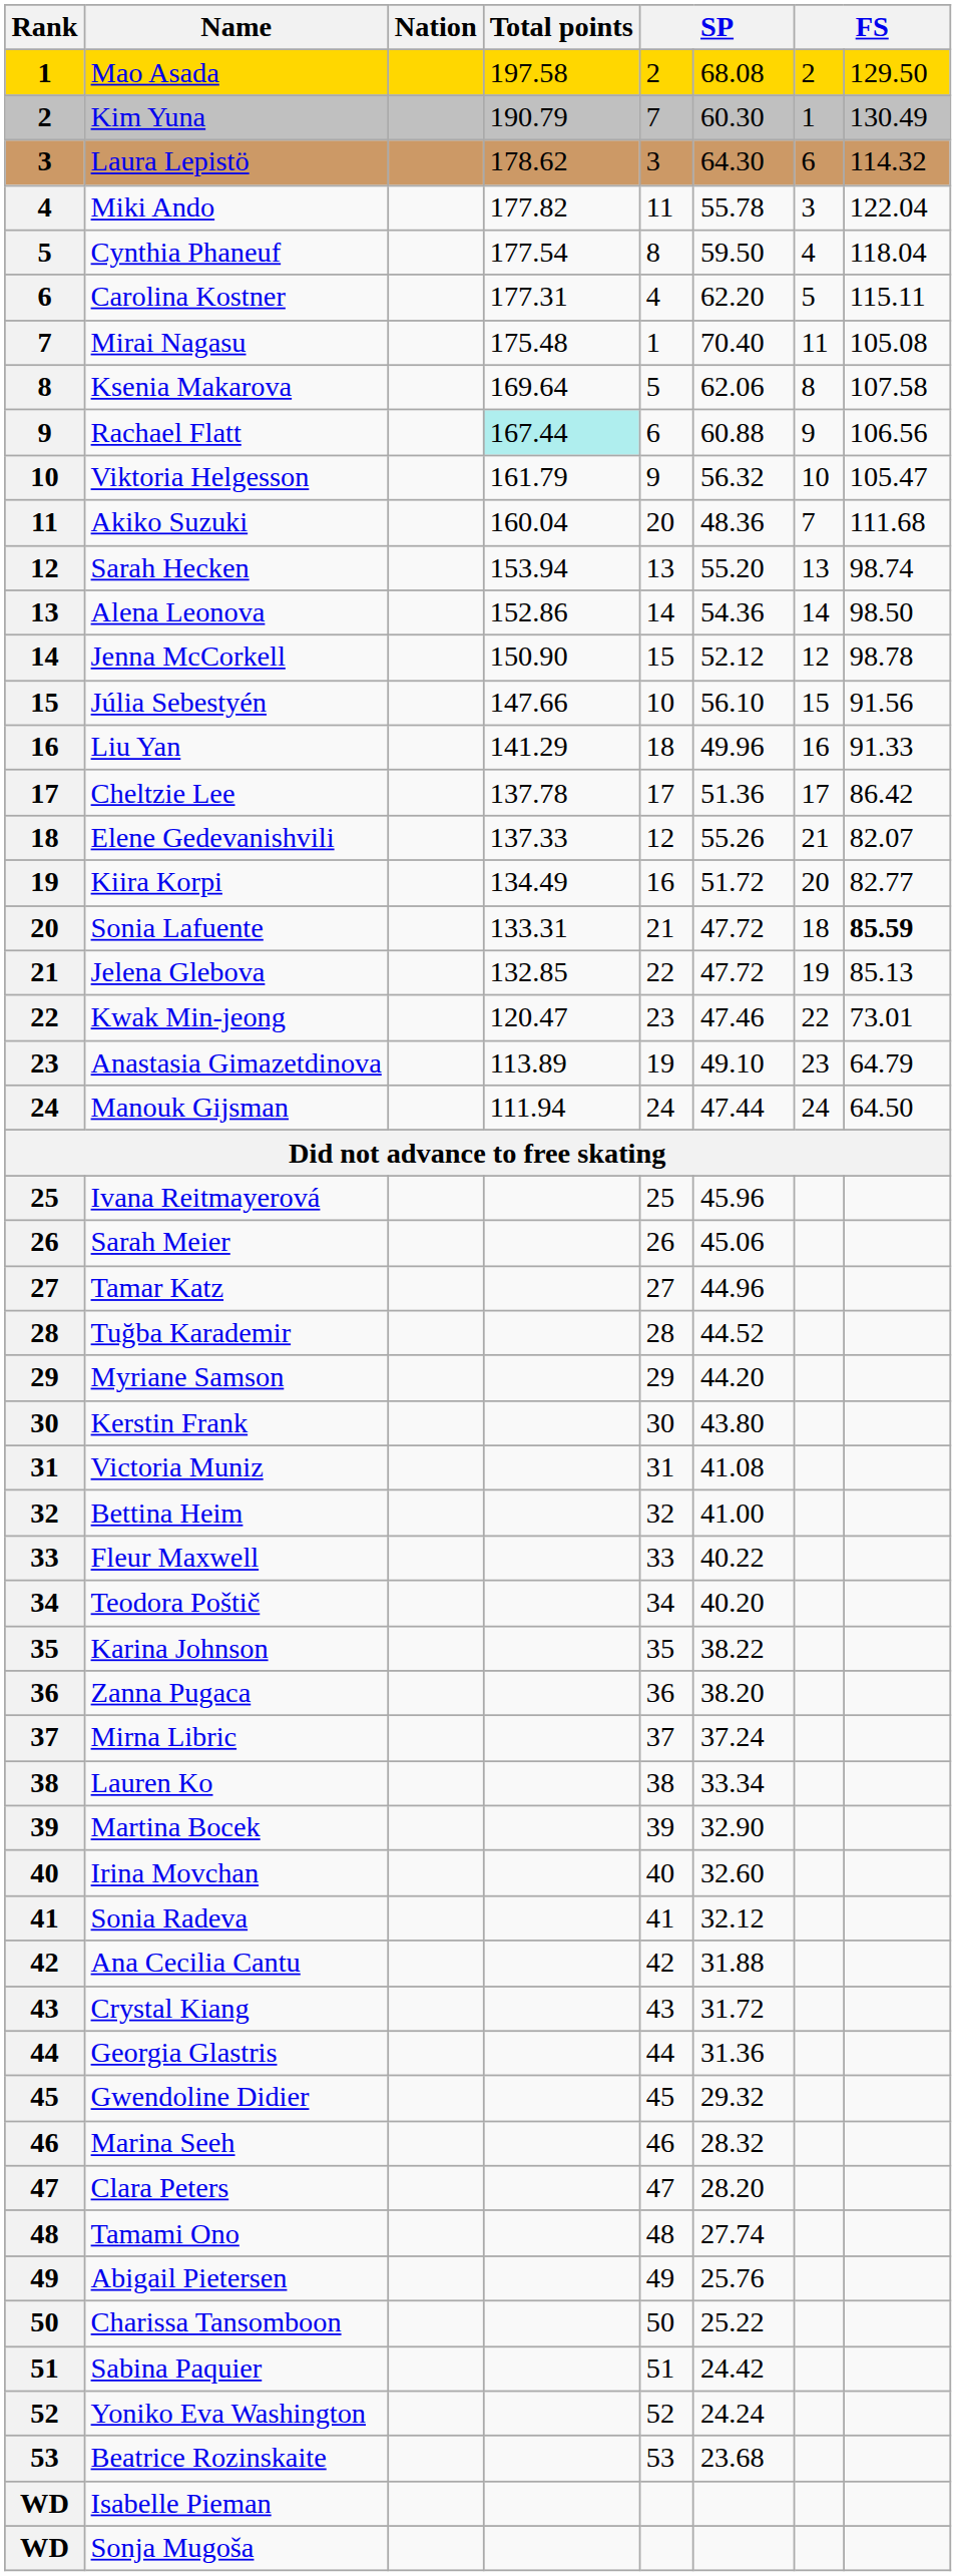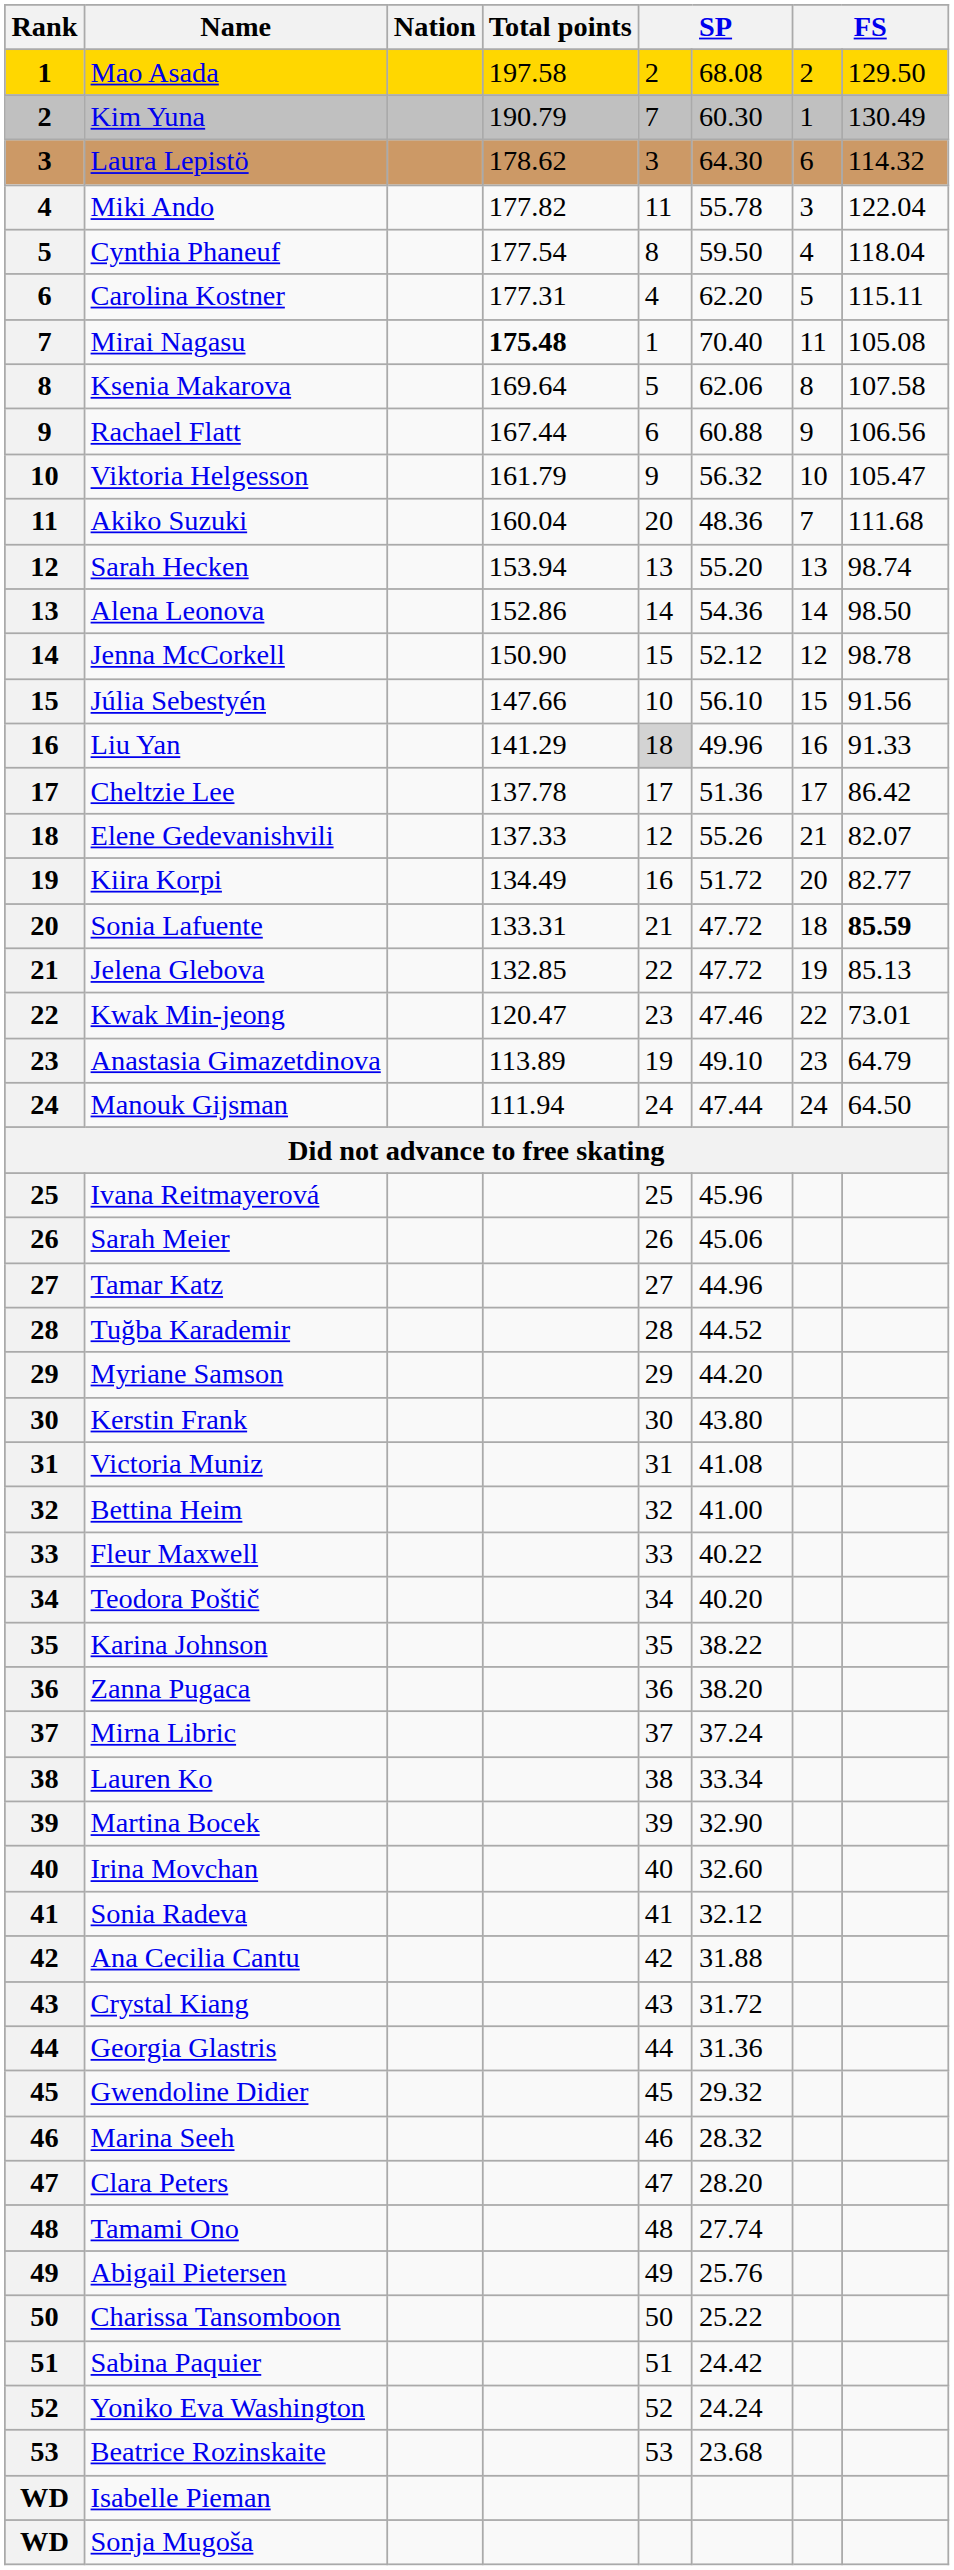Mirai Nagasu | Total points: normal -> bold
Rachael Flatt | Total points: paleturquoise background -> no background
Liu Yan | column 5: no background -> lightgrey background
